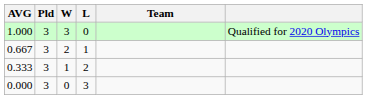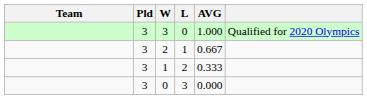columns swapped: Team <-> AVG
